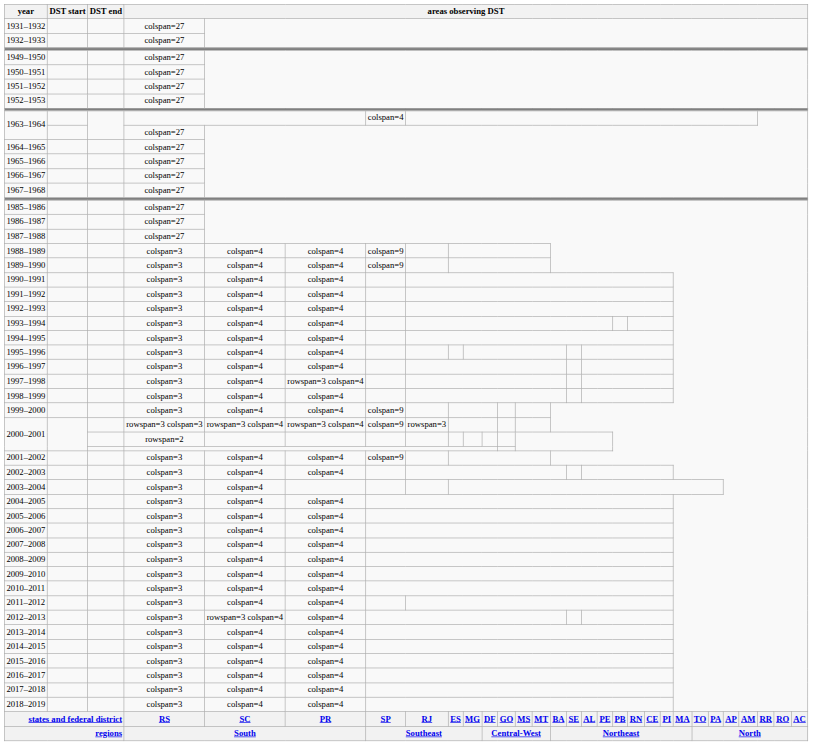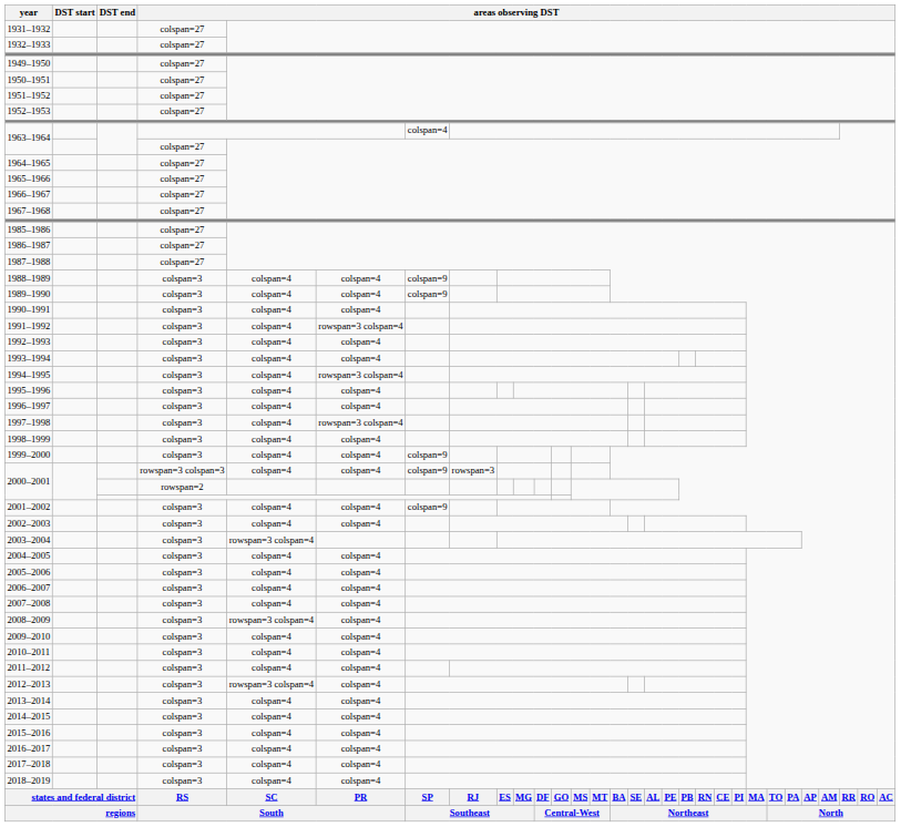1991–1992 | column 6: colspan=4 -> rowspan=3 colspan=4
1994–1995 | column 6: colspan=4 -> rowspan=3 colspan=4
2000–2001 / rowspan=3 colspan=3 | column 5: rowspan=3 colspan=4 -> colspan=4
2000–2001 / rowspan=3 colspan=3 | column 6: rowspan=3 colspan=4 -> colspan=4
2003–2004 | column 5: colspan=4 -> rowspan=3 colspan=4
2008–2009 | column 5: colspan=4 -> rowspan=3 colspan=4
